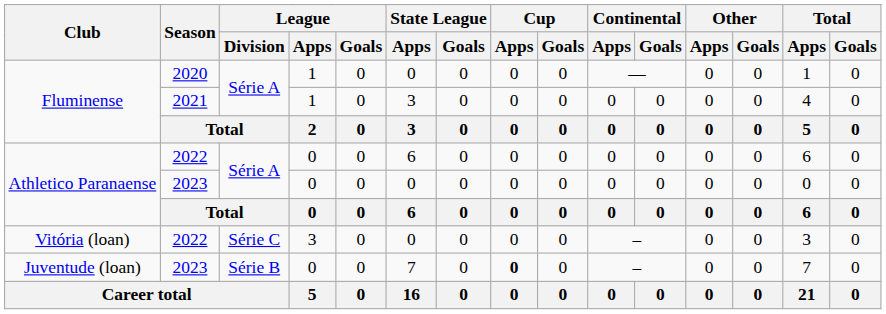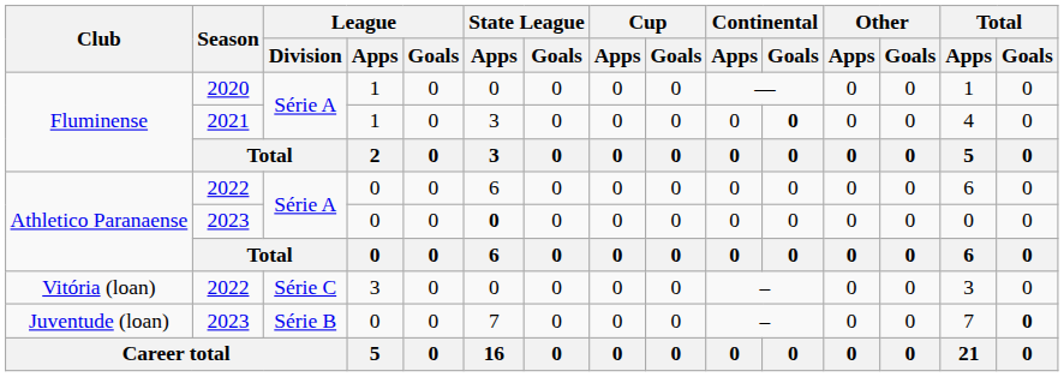Fluminense / 2021 | Continental / Goals: normal -> bold
Athletico Paranaense / 2023 | State League / Apps: normal -> bold
Juventude (loan) | Cup / Apps: bold -> normal
Juventude (loan) | Total / Goals: normal -> bold
